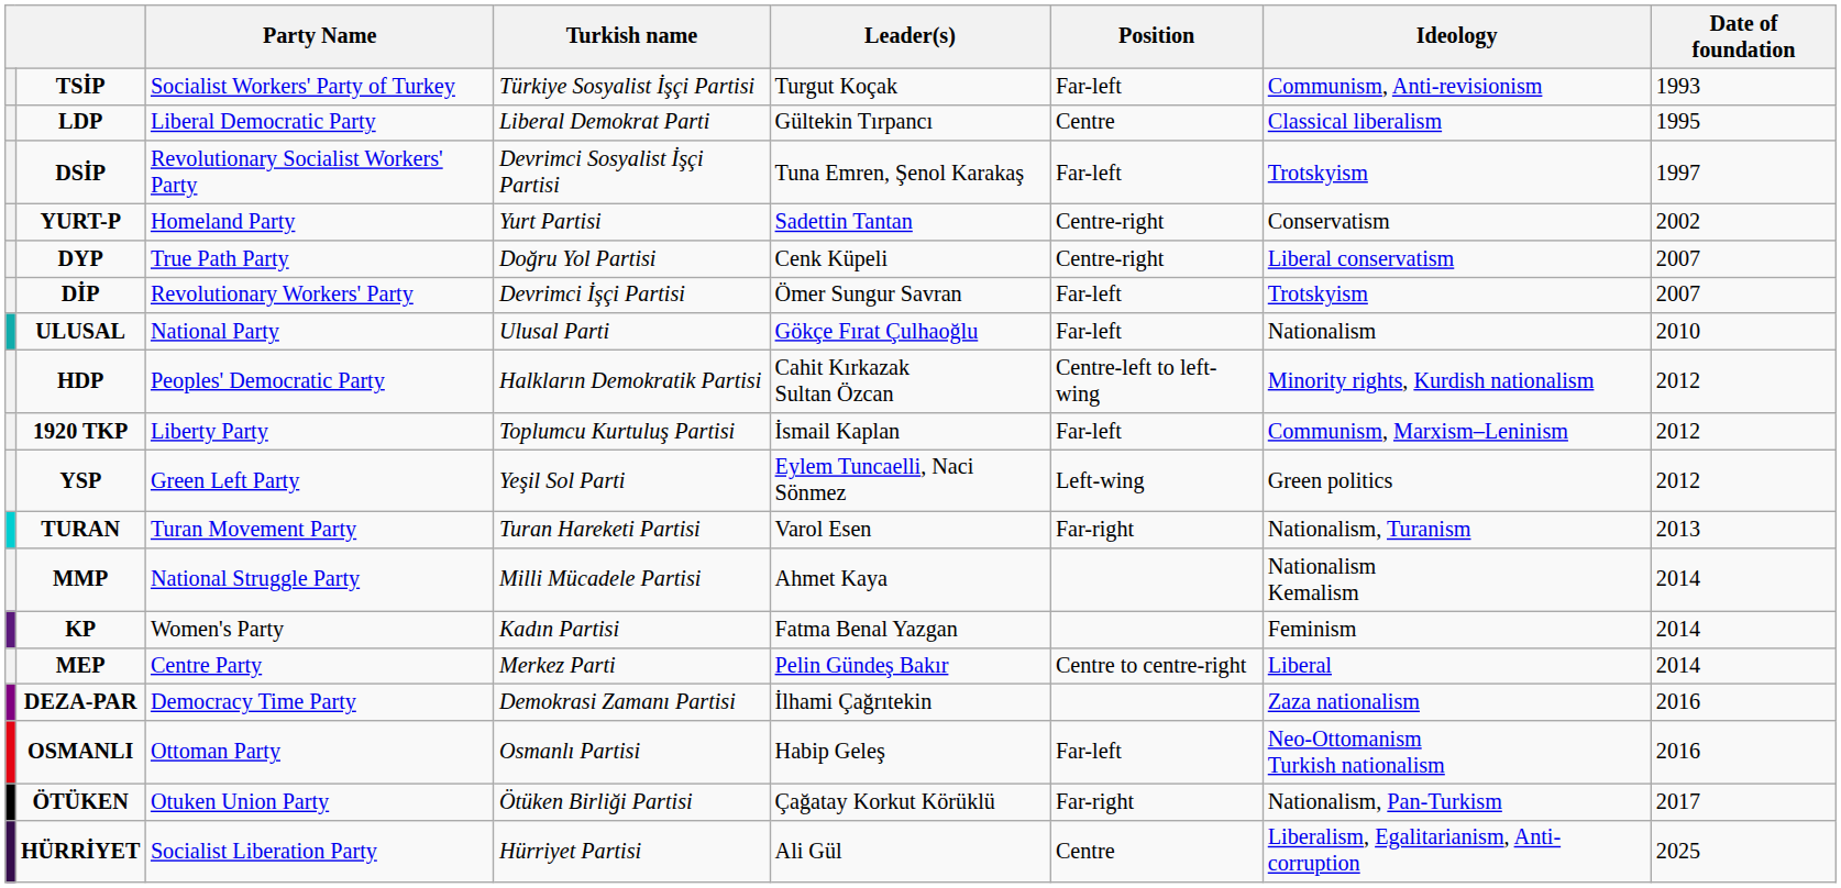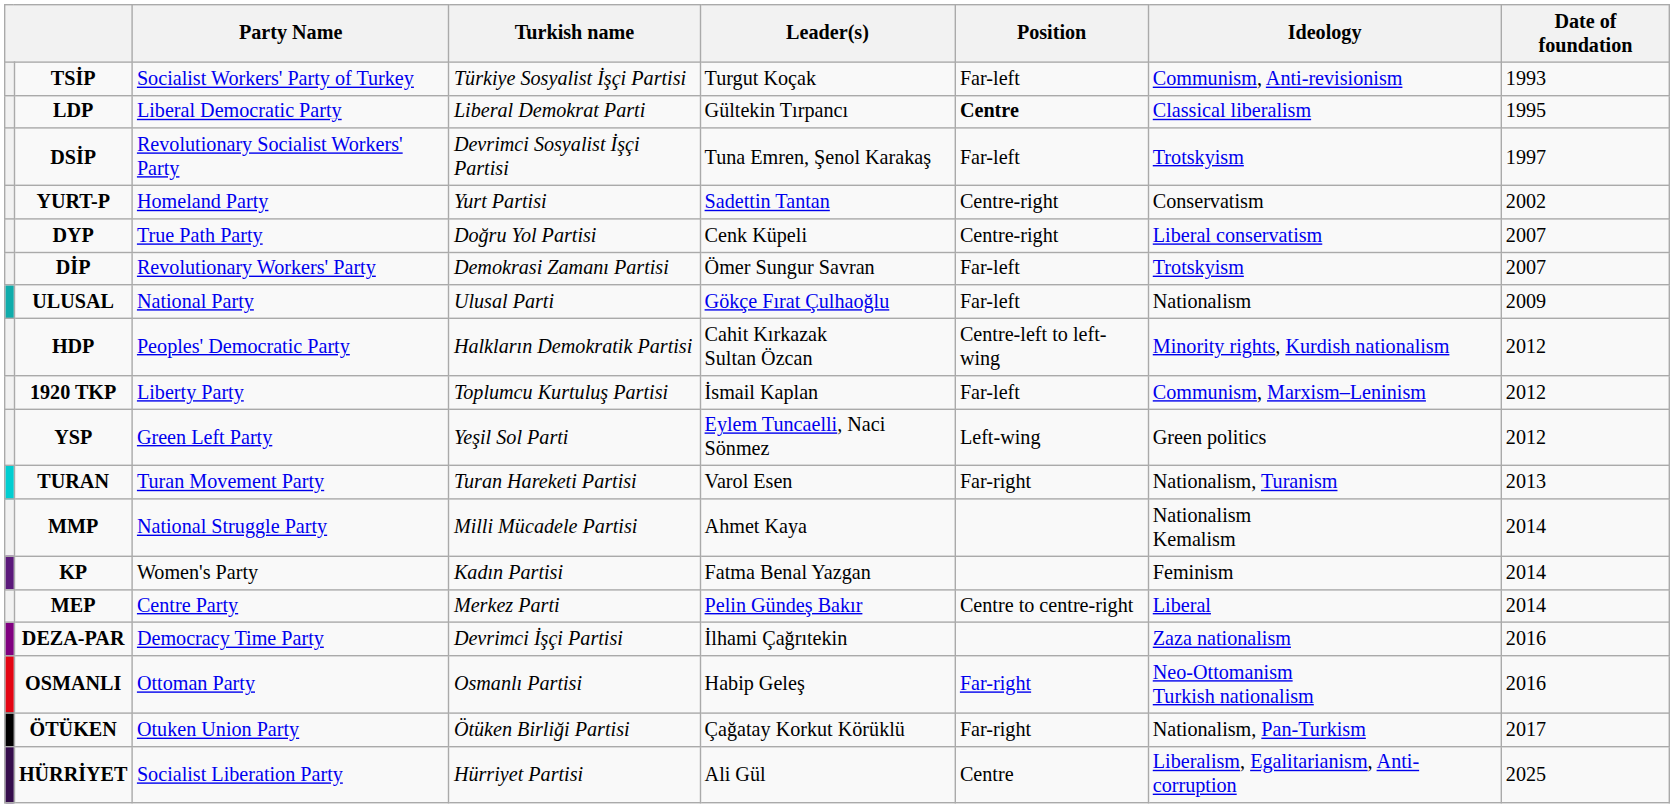LDP | Position: normal -> bold
DİP | Turkish name: Devrimci İşçi Partisi -> Demokrasi Zamanı Partisi
ULUSAL | Date of foundation: 2010 -> 2009
DEZA-PAR | Turkish name: Demokrasi Zamanı Partisi -> Devrimci İşçi Partisi
OSMANLI | Position: Far-left -> Far-right
